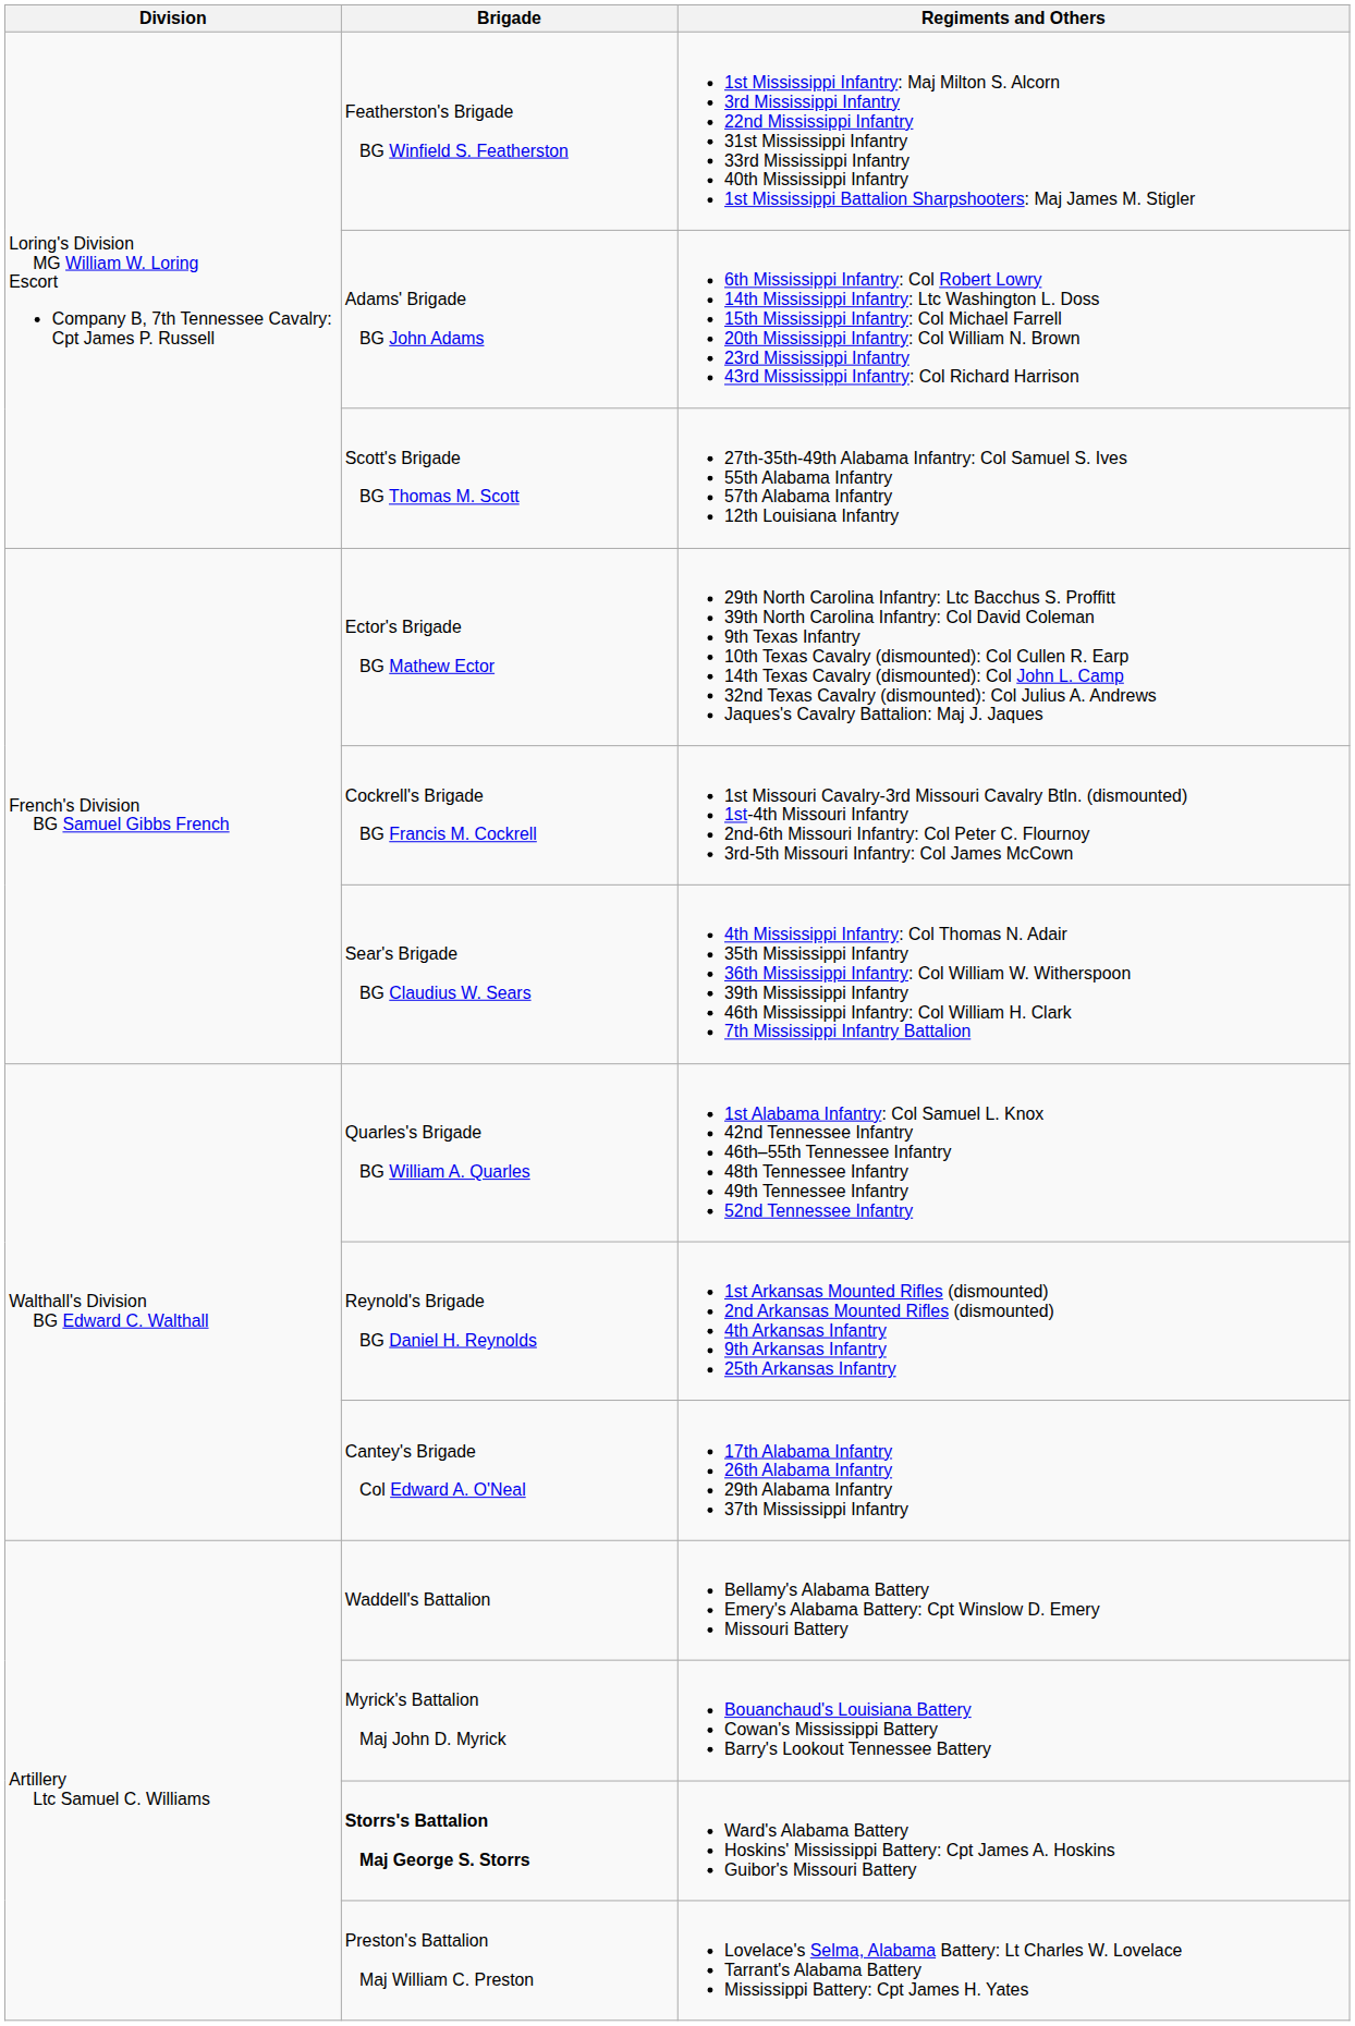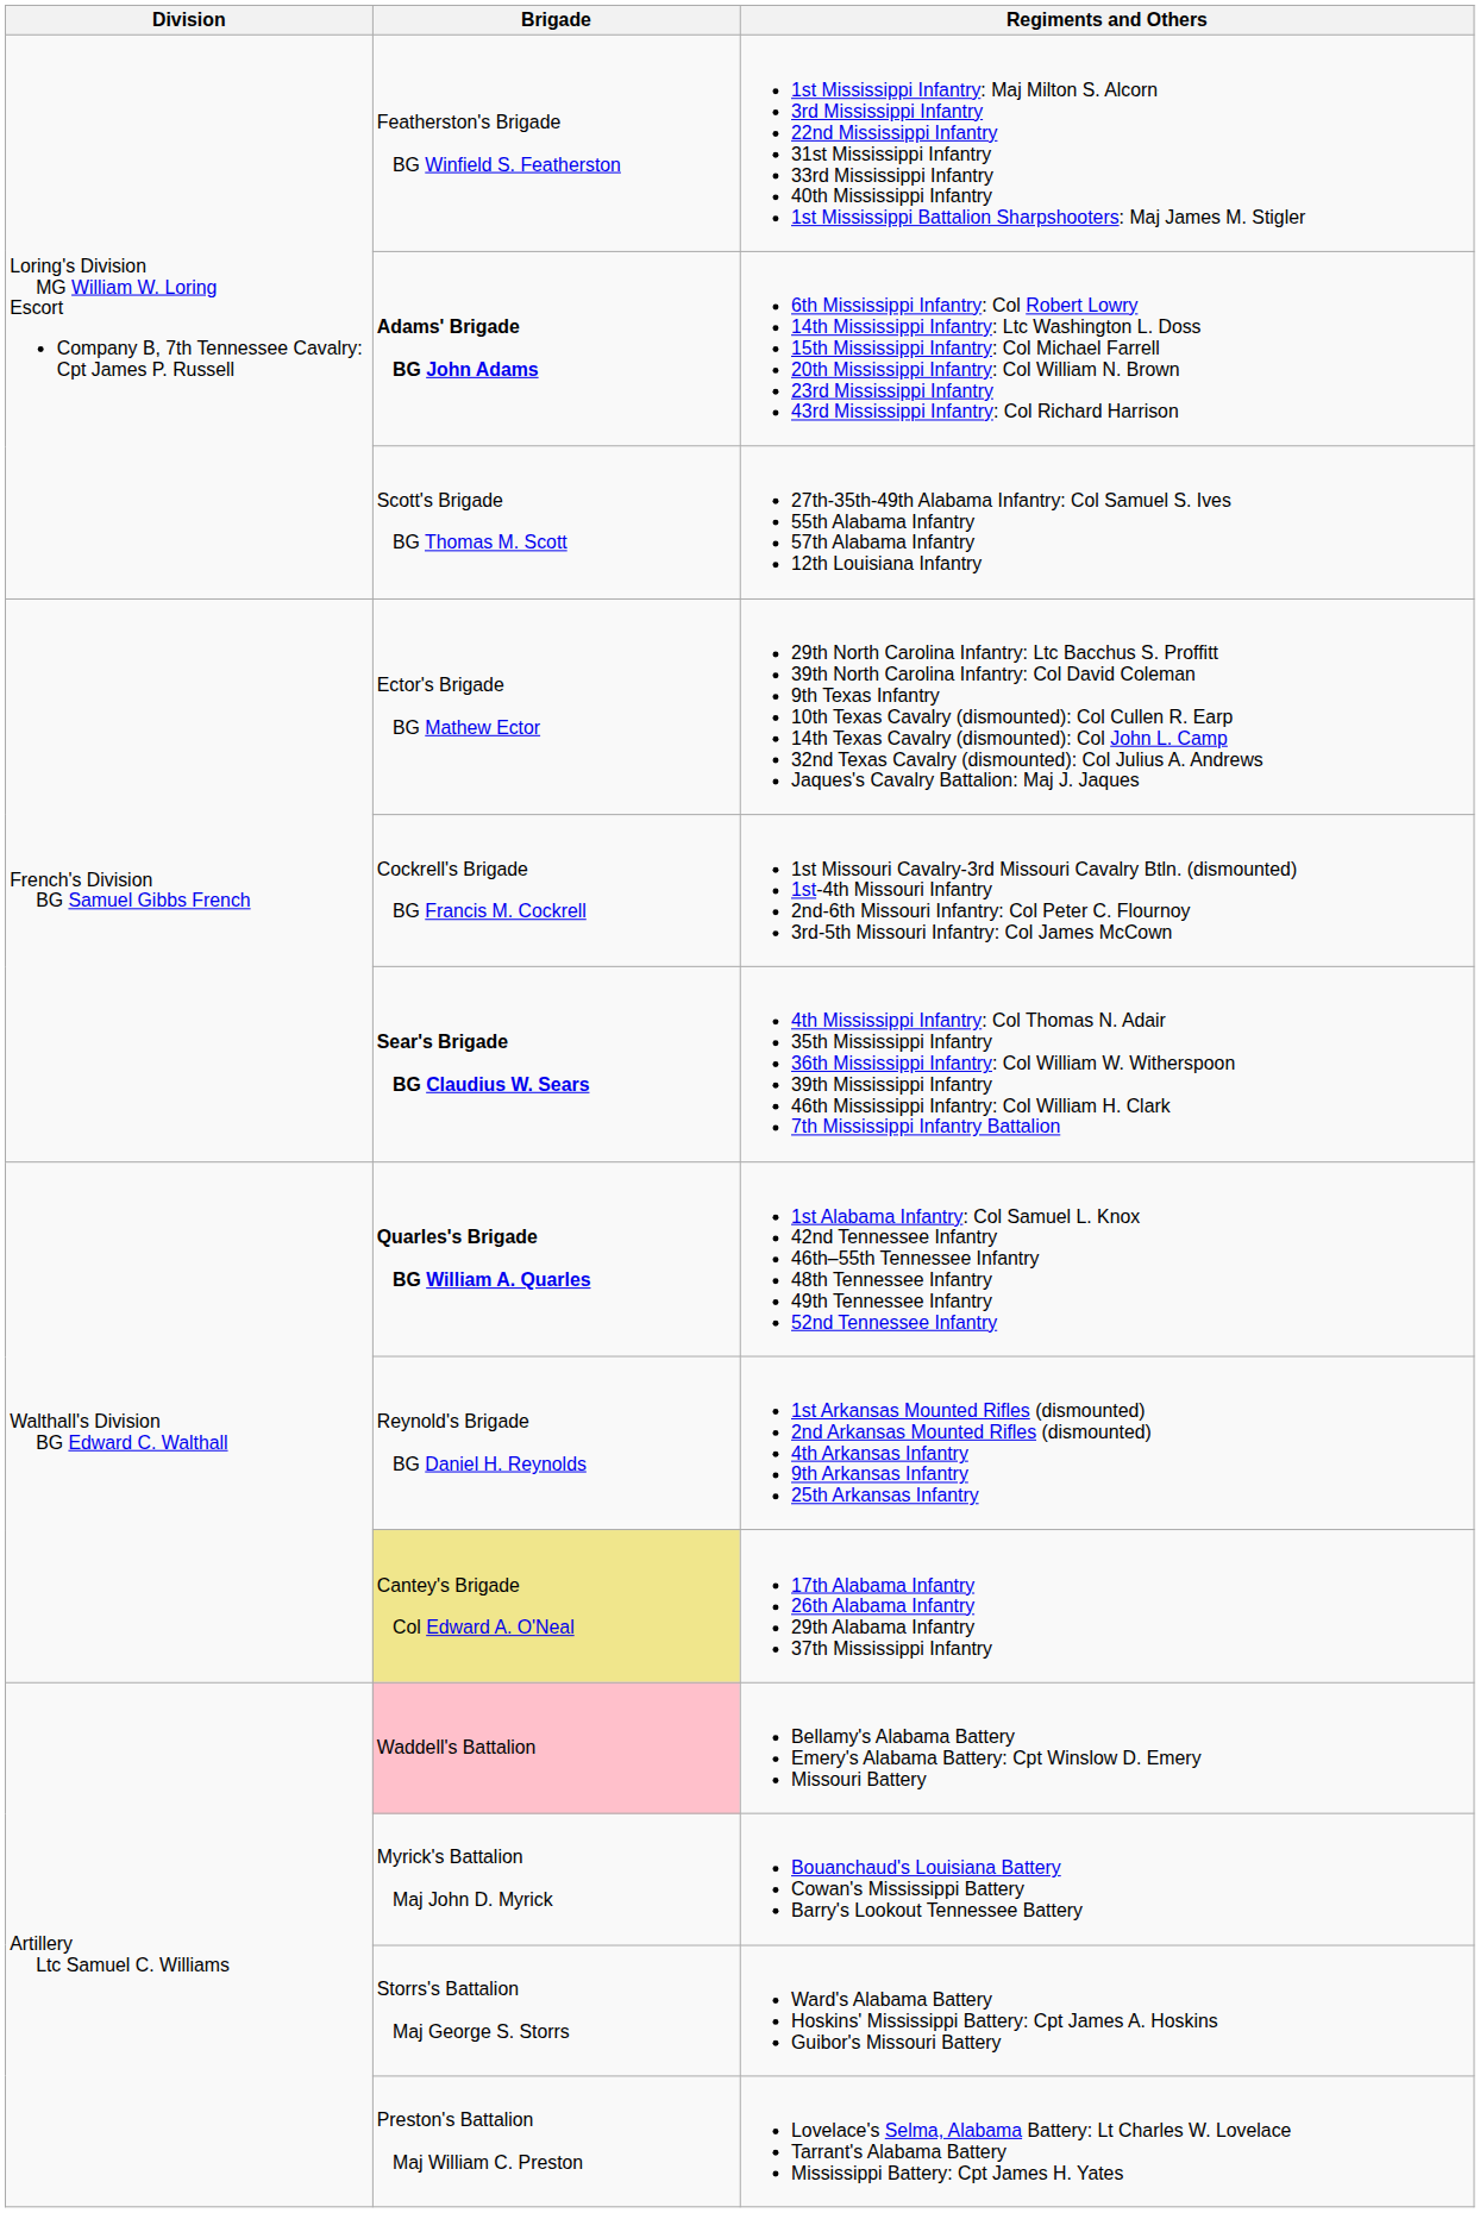Adams' Brigade BG John Adams | Brigade: normal -> bold
Sear's Brigade BG Claudius W. Sears | Brigade: normal -> bold
Quarles's Brigade BG William A. Quarles | Brigade: normal -> bold
Cantey's Brigade Col Edward A. O'Neal | Brigade: no background -> khaki background
Waddell's Battalion | Brigade: no background -> pink background
Storrs's Battalion Maj George S. Storrs | Brigade: bold -> normal
